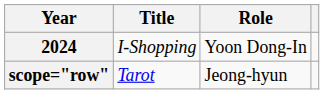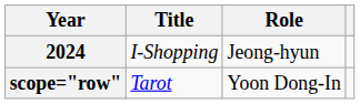2024 | Role: Yoon Dong-In -> Jeong-hyun
scope="row" | Role: Jeong-hyun -> Yoon Dong-In
